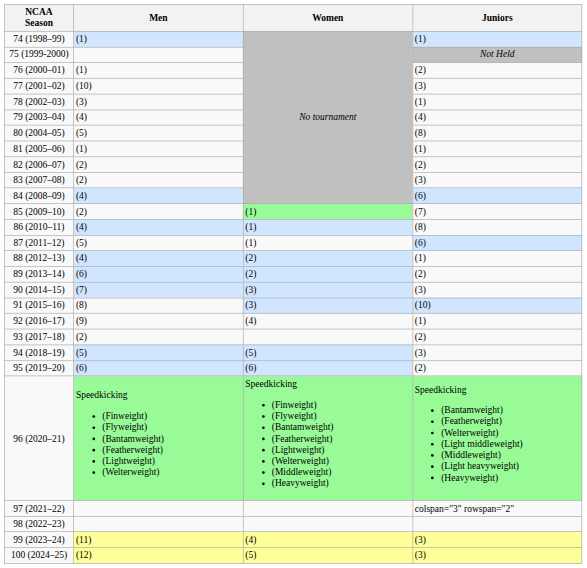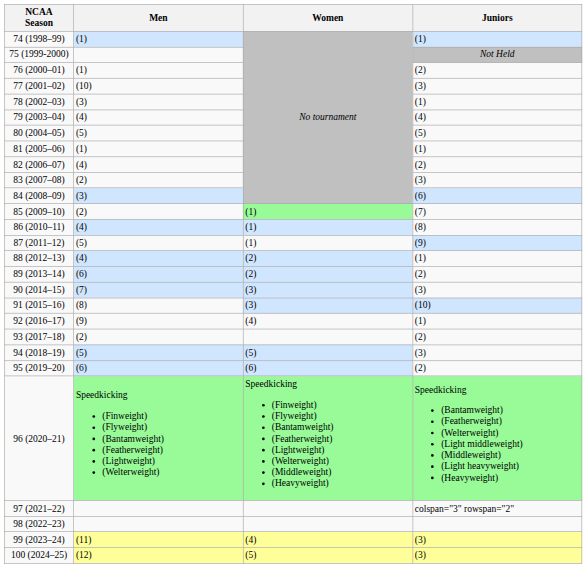80 (2004–05) | Juniors: (8) -> (5)
82 (2006–07) | Men: (2) -> (4)
84 (2008–09) | Men: (4) -> (3)
87 (2011–12) | Juniors: (6) -> (9)
